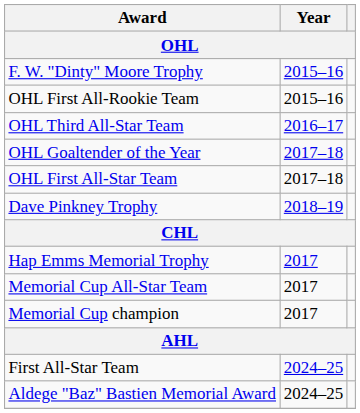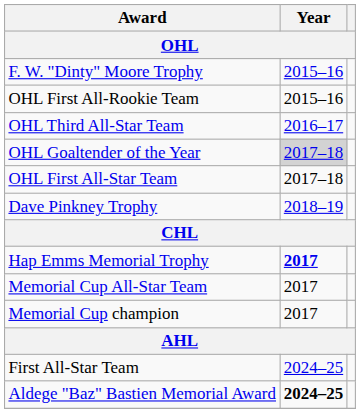OHL Goaltender of the Year | Year: no background -> lightgrey background
Hap Emms Memorial Trophy | Year: normal -> bold
Aldege "Baz" Bastien Memorial Award | Year: normal -> bold
